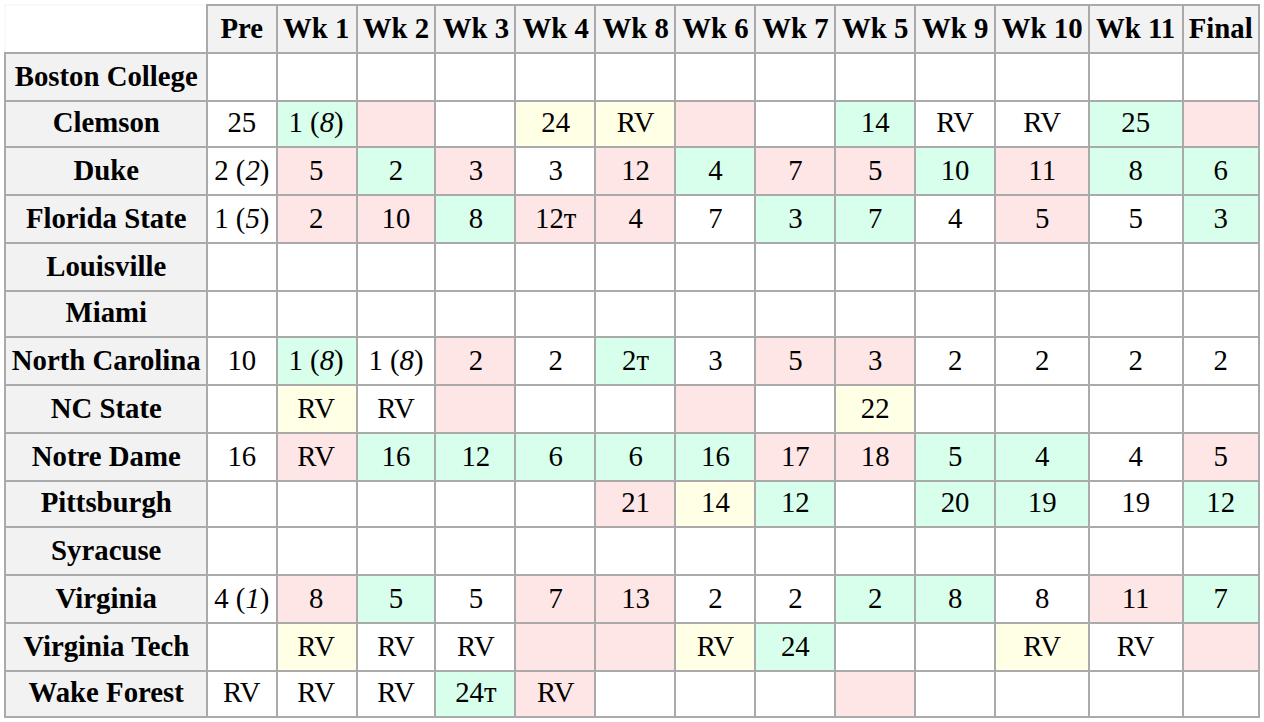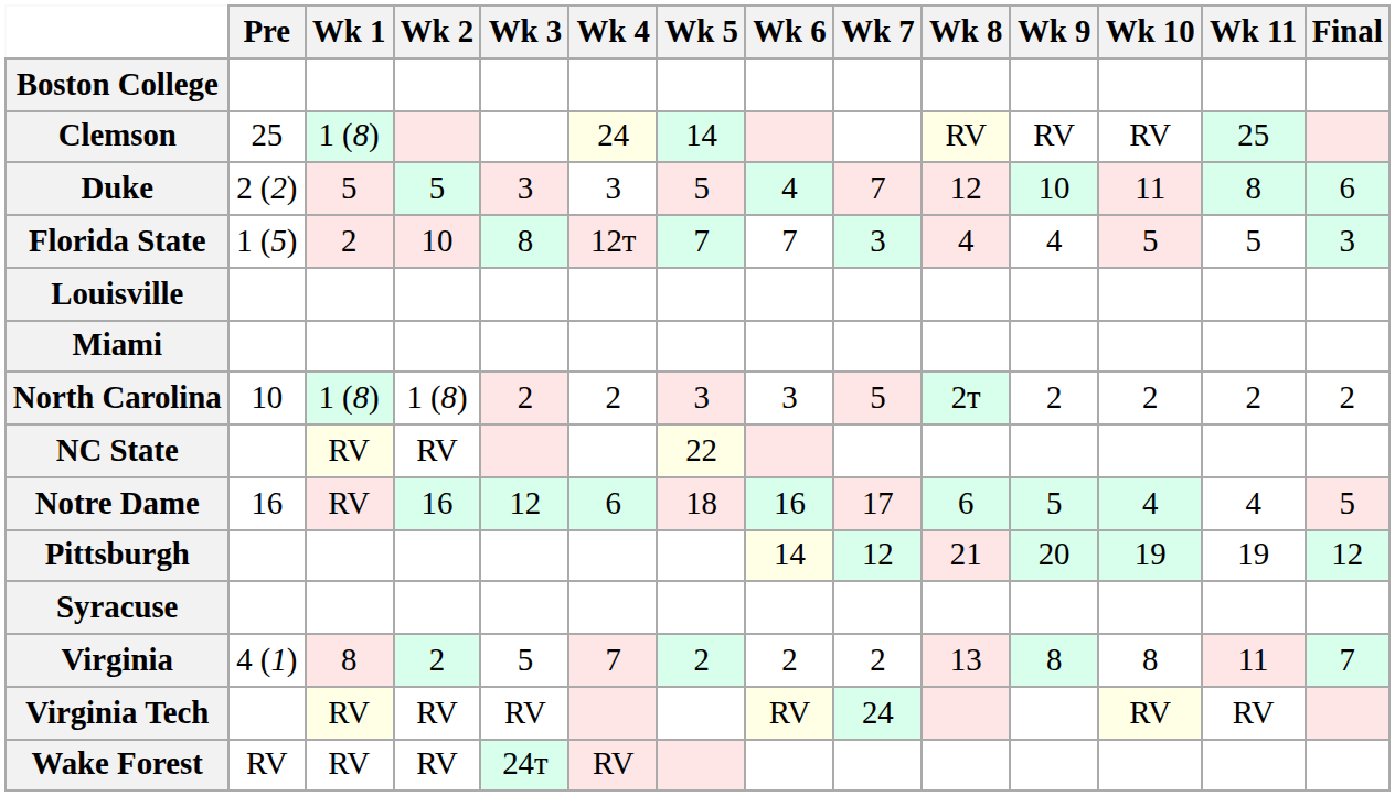columns swapped: Wk 5 <-> Wk 8
Duke | Wk 2: 2 -> 5
Virginia | Wk 2: 5 -> 2
